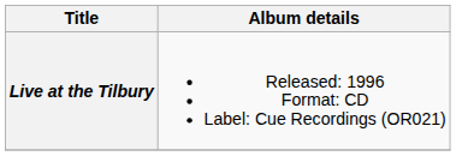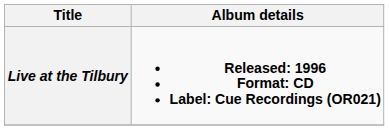Live at the Tilbury | Album details: normal -> bold
